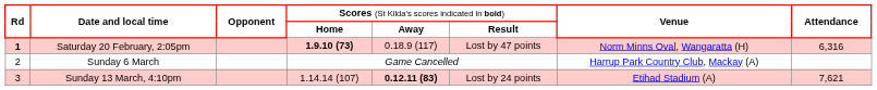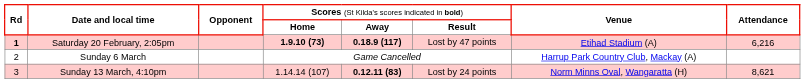Saturday 20 February, 2:05pm | column 5: normal -> bold
Saturday 20 February, 2:05pm | column 7: Norm Minns Oval, Wangaratta (H) -> Etihad Stadium (A)
Saturday 20 February, 2:05pm | column 8: 6,316 -> 6,216
Sunday 13 March, 4:10pm | column 7: Etihad Stadium (A) -> Norm Minns Oval, Wangaratta (H)
Sunday 13 March, 4:10pm | column 8: 7,621 -> 8,621
